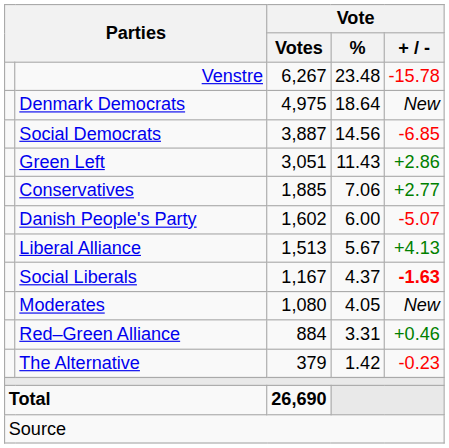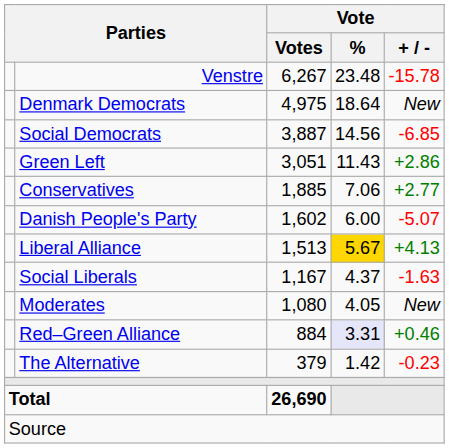Liberal Alliance | Vote / %: no background -> gold background
Social Liberals | Vote / + / -: bold -> normal
Red–Green Alliance | Vote / %: no background -> lavender background
